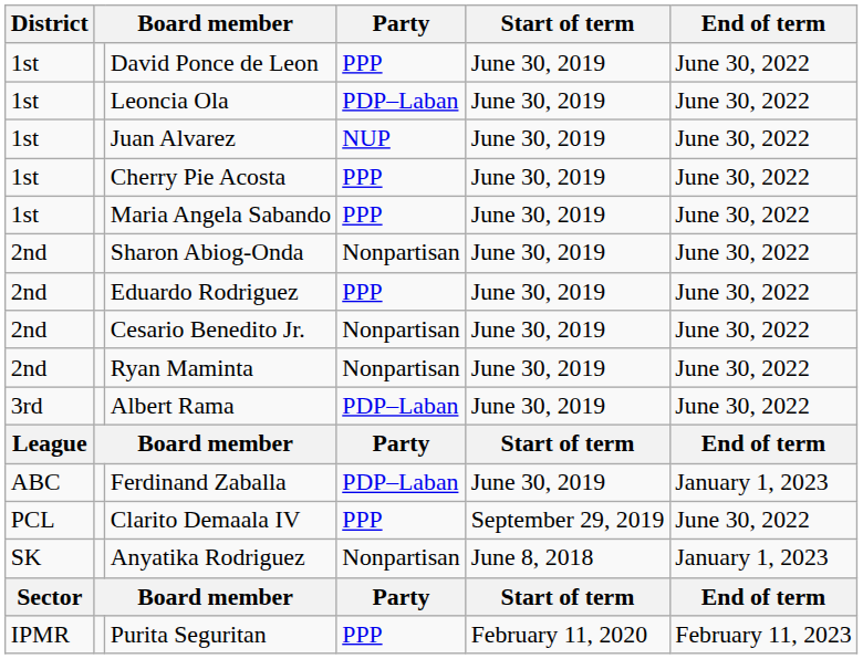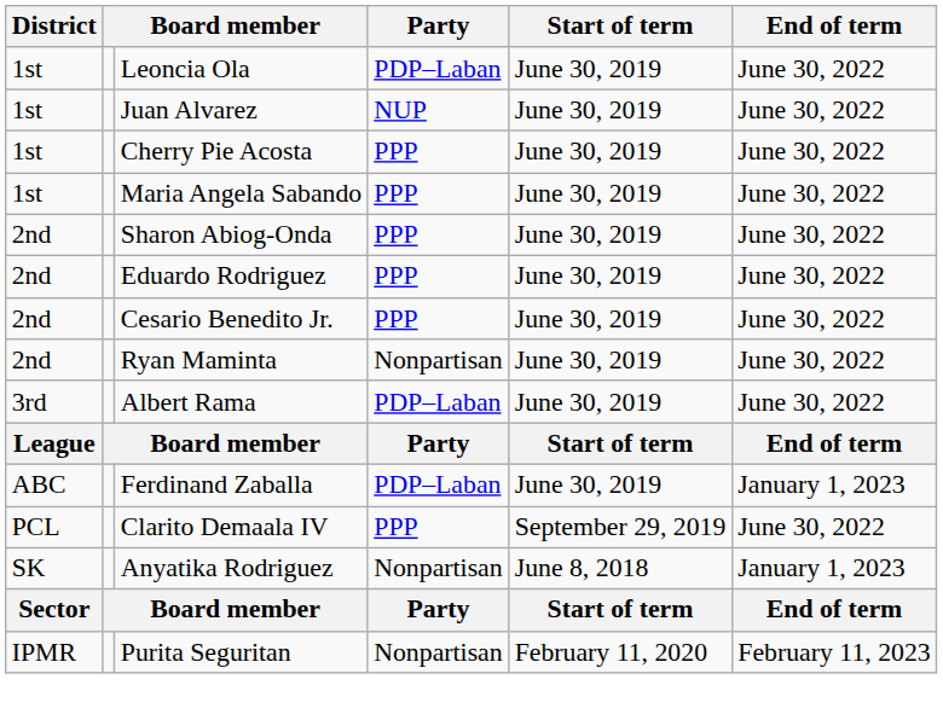- row: 1st | David Ponce de Leon | PPP | June 30, 2019 | June 30, 2022
Sharon Abiog-Onda | Party: Nonpartisan -> PPP
Cesario Benedito Jr. | Party: Nonpartisan -> PPP
Purita Seguritan | Party: PPP -> Nonpartisan
